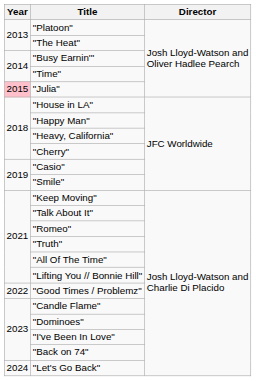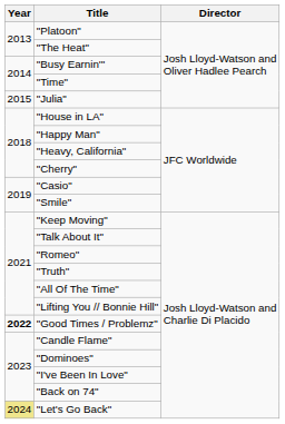"Julia" | Year: pink background -> no background
"Good Times / Problemz" | Year: normal -> bold
"Let's Go Back" | Year: no background -> khaki background
